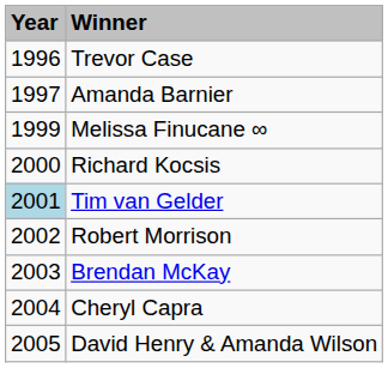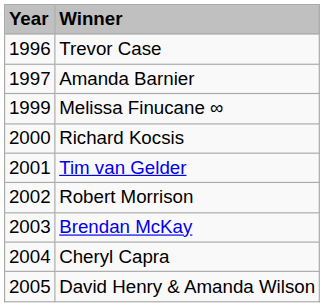Tim van Gelder | Year: lightblue background -> no background
